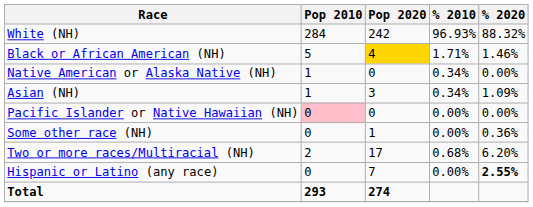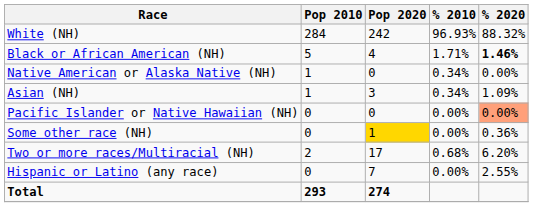Black or African American (NH) | Pop 2020: gold background -> no background
Black or African American (NH) | % 2020: normal -> bold
Pacific Islander or Native Hawaiian (NH) | Pop 2010: pink background -> no background
Pacific Islander or Native Hawaiian (NH) | % 2020: no background -> lightsalmon background
Some other race (NH) | Pop 2020: no background -> gold background
Hispanic or Latino (any race) | % 2020: bold -> normal
